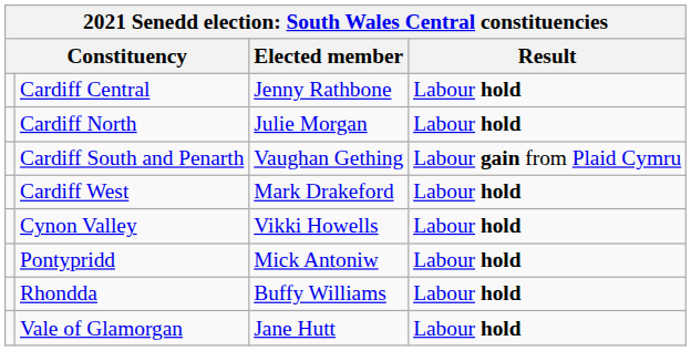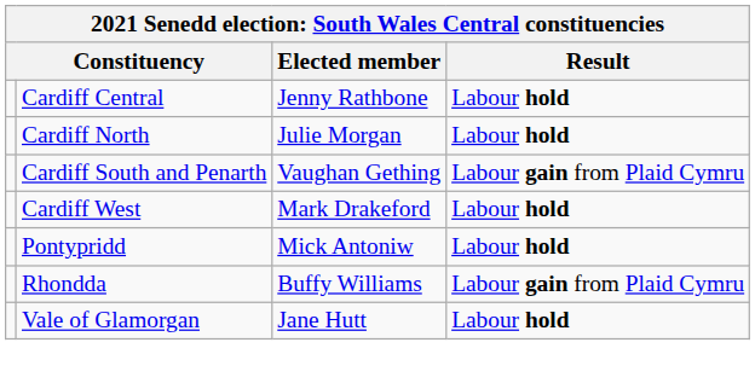- row: Cynon Valley | Vikki Howells | Labour hold
Rhondda | Result: Labour hold -> Labour gain from Plaid Cymru
